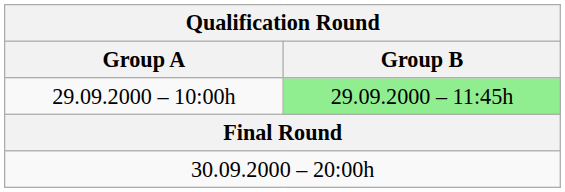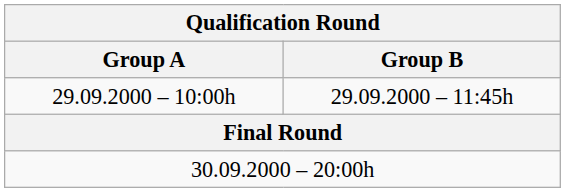29.09.2000 – 10:00h | Group B: lightgreen background -> no background
